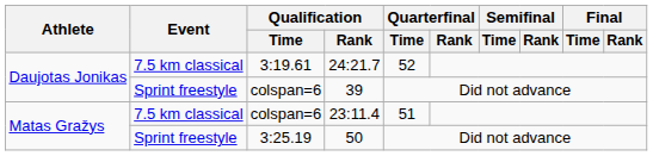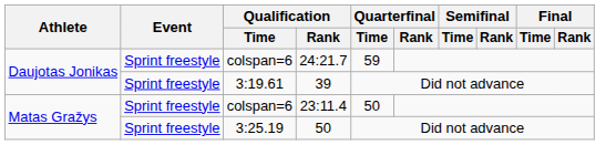24:21.7 | Event: 7.5 km classical -> Sprint freestyle
24:21.7 | Qualification / Time: 3:19.61 -> colspan=6
24:21.7 | Quarterfinal / Time: 52 -> 59
39 | Qualification / Time: colspan=6 -> 3:19.61
23:11.4 | Event: 7.5 km classical -> Sprint freestyle
23:11.4 | Quarterfinal / Time: 51 -> 50
